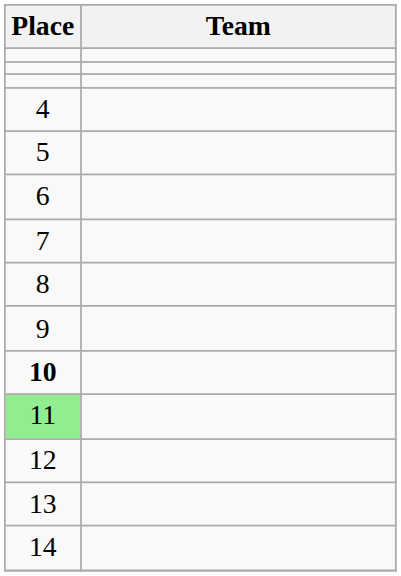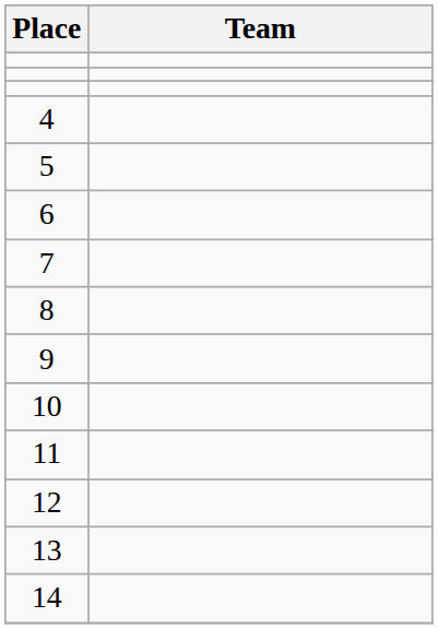row 11 | Place: bold -> normal
row 12 | Place: lightgreen background -> no background
